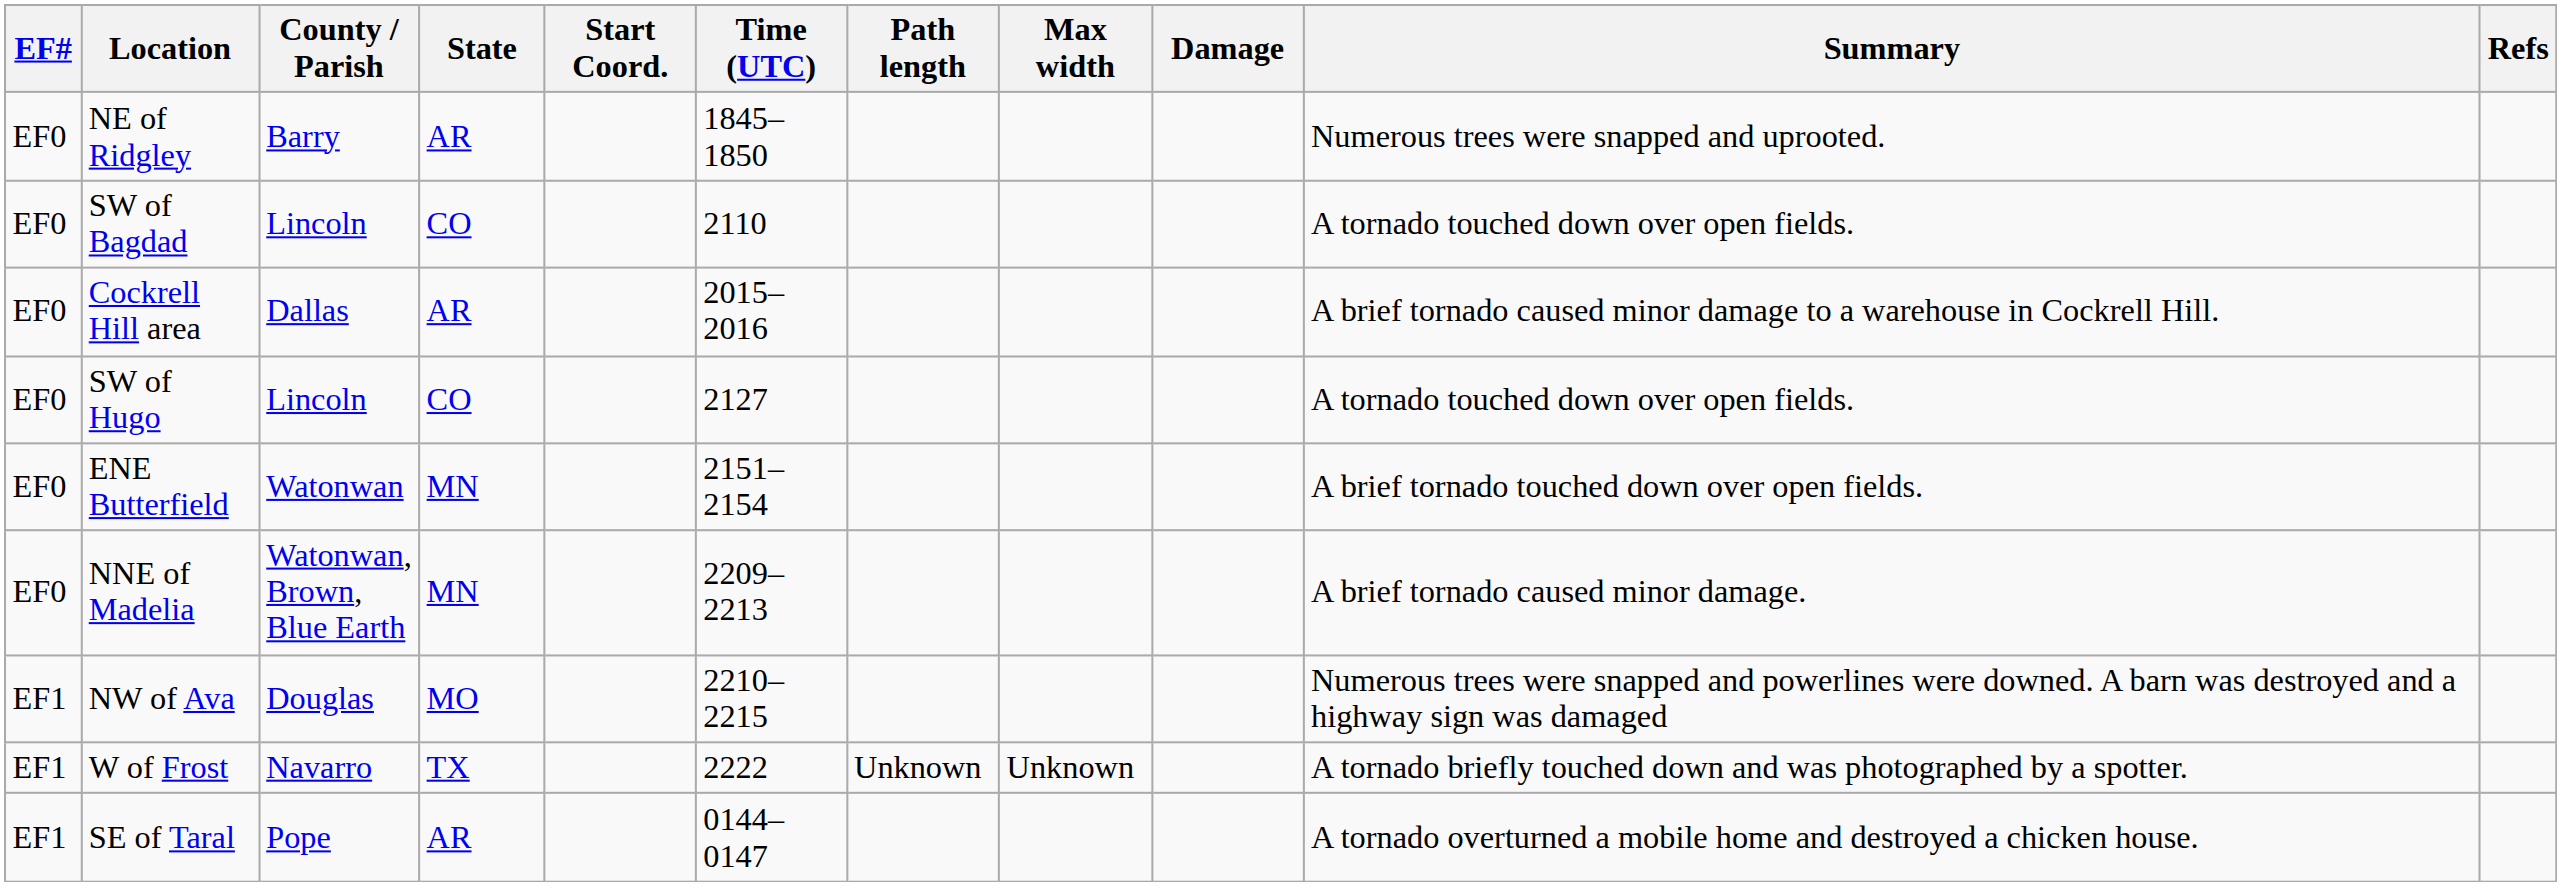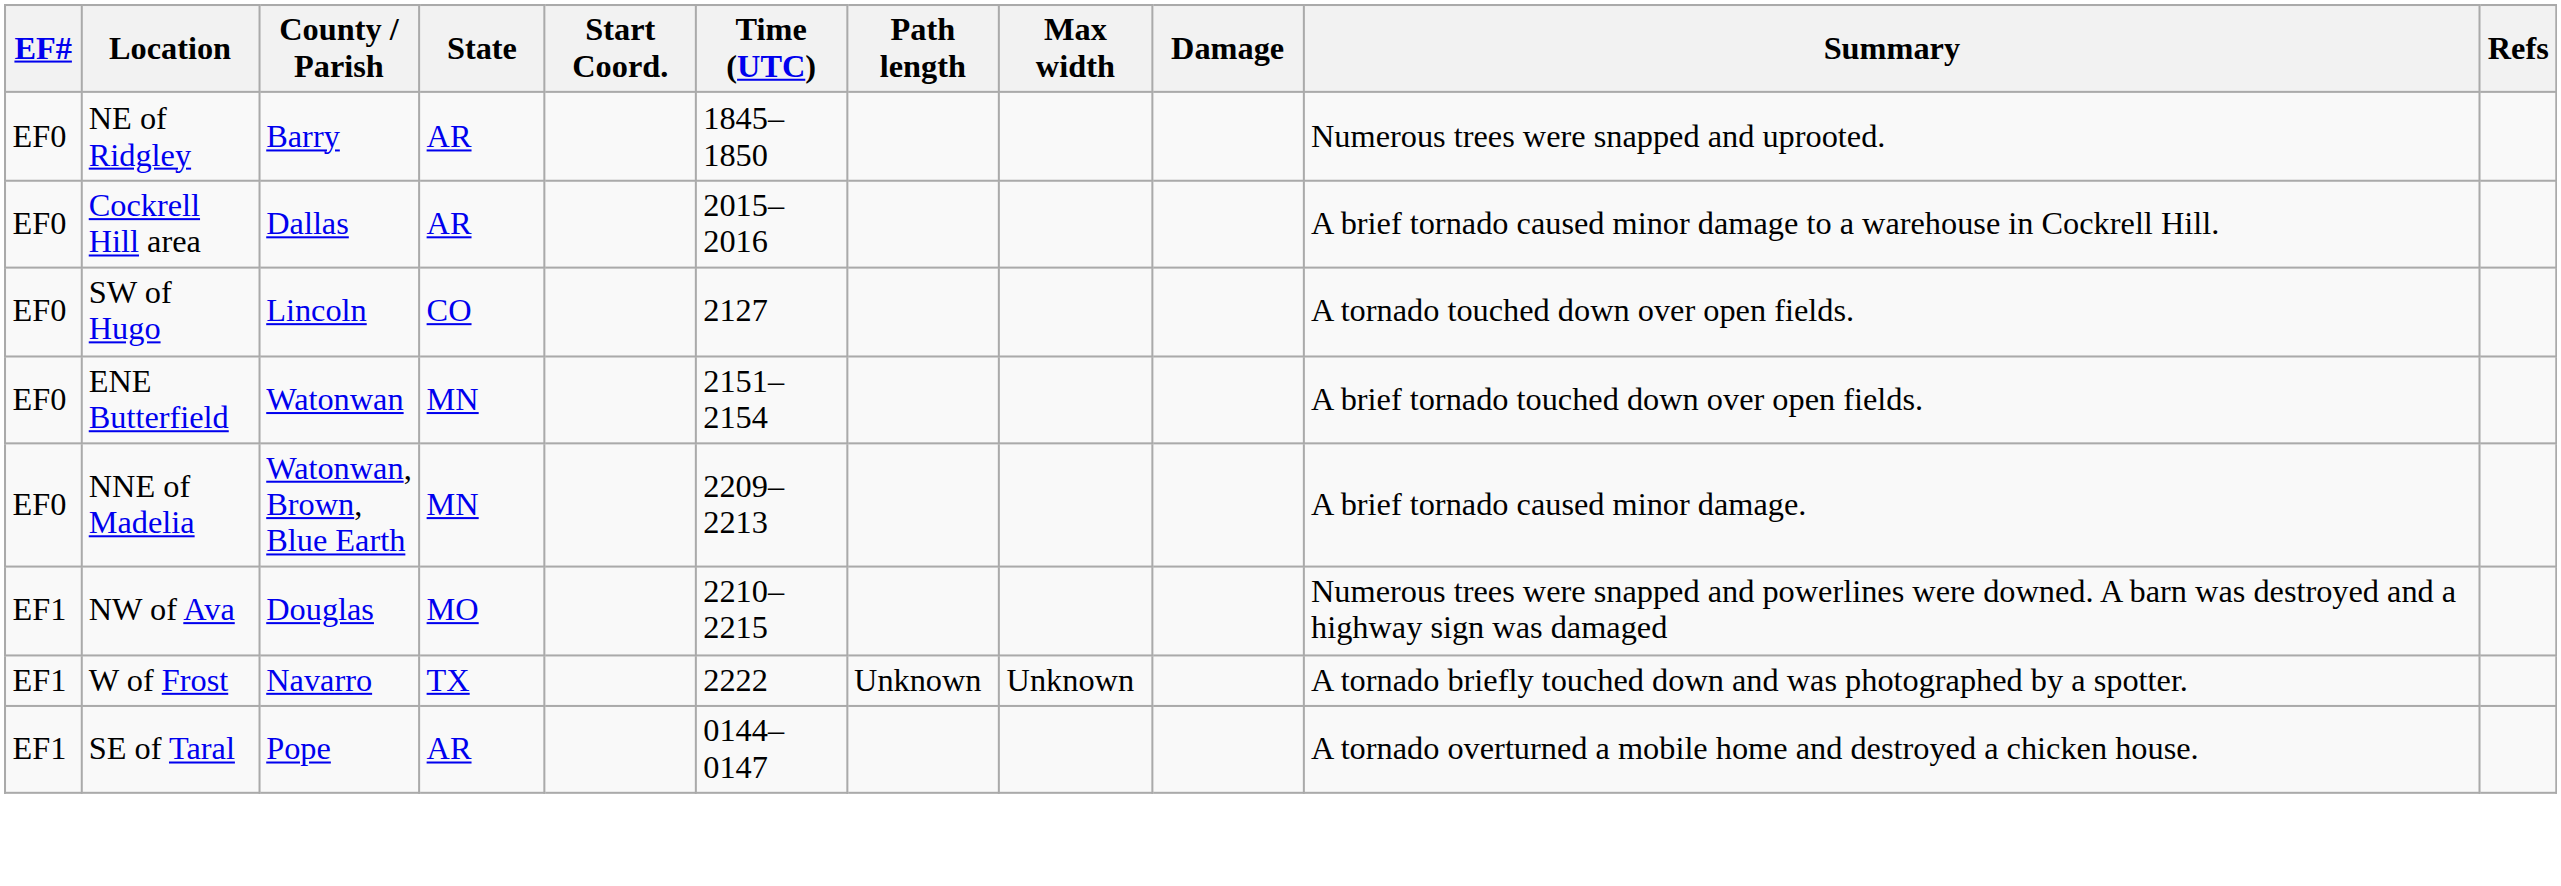- row: EF0 | SW of Bagdad | Lincoln | CO | 2110 | A tornado touched down over open fields.
